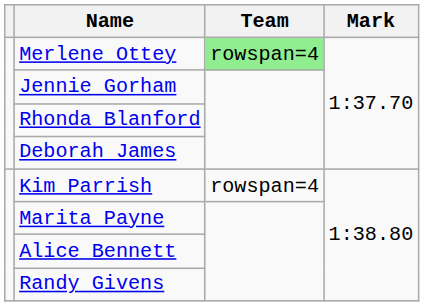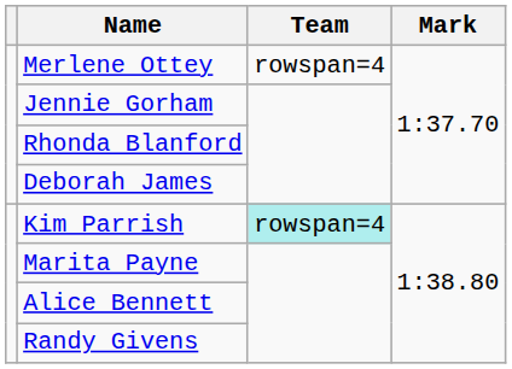Merlene Ottey | Team: lightgreen background -> no background
Kim Parrish | Team: no background -> paleturquoise background
